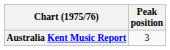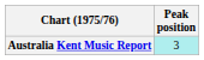Australia Kent Music Report | Peak position: no background -> paleturquoise background
